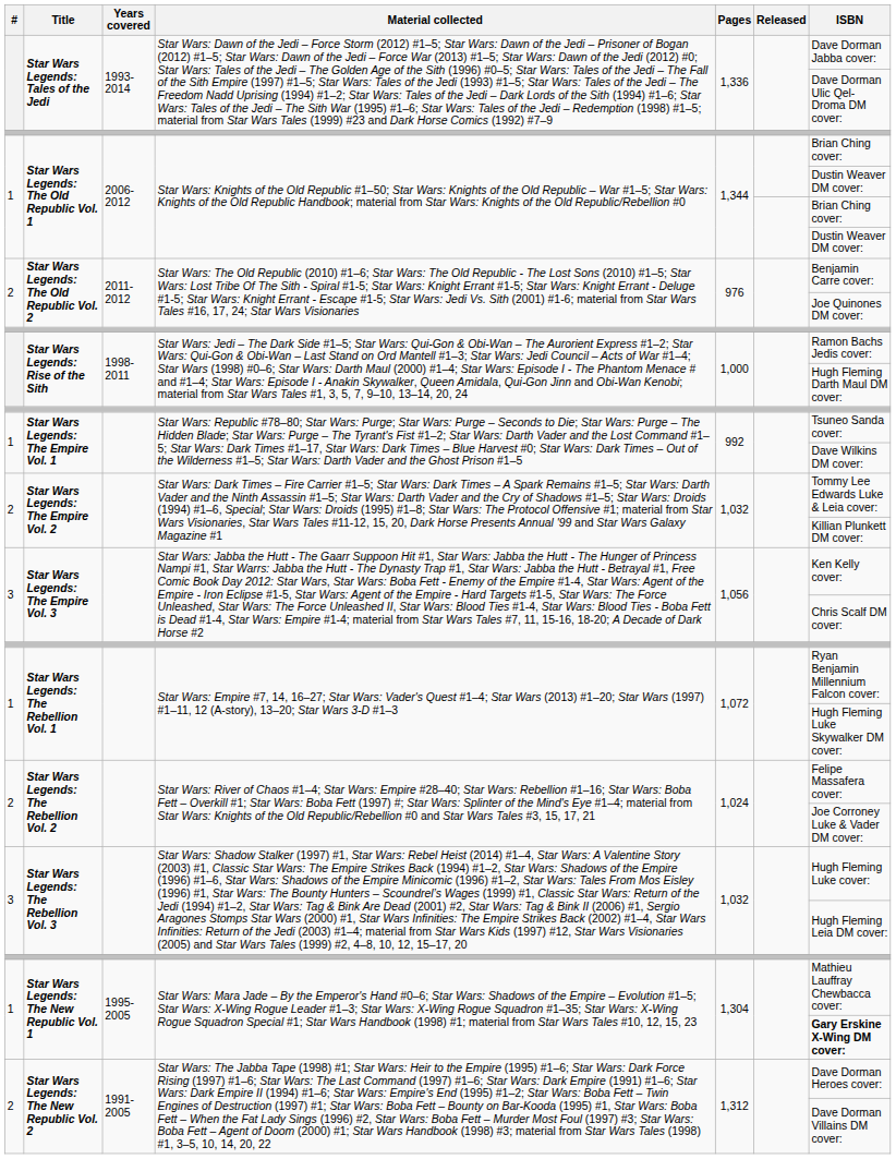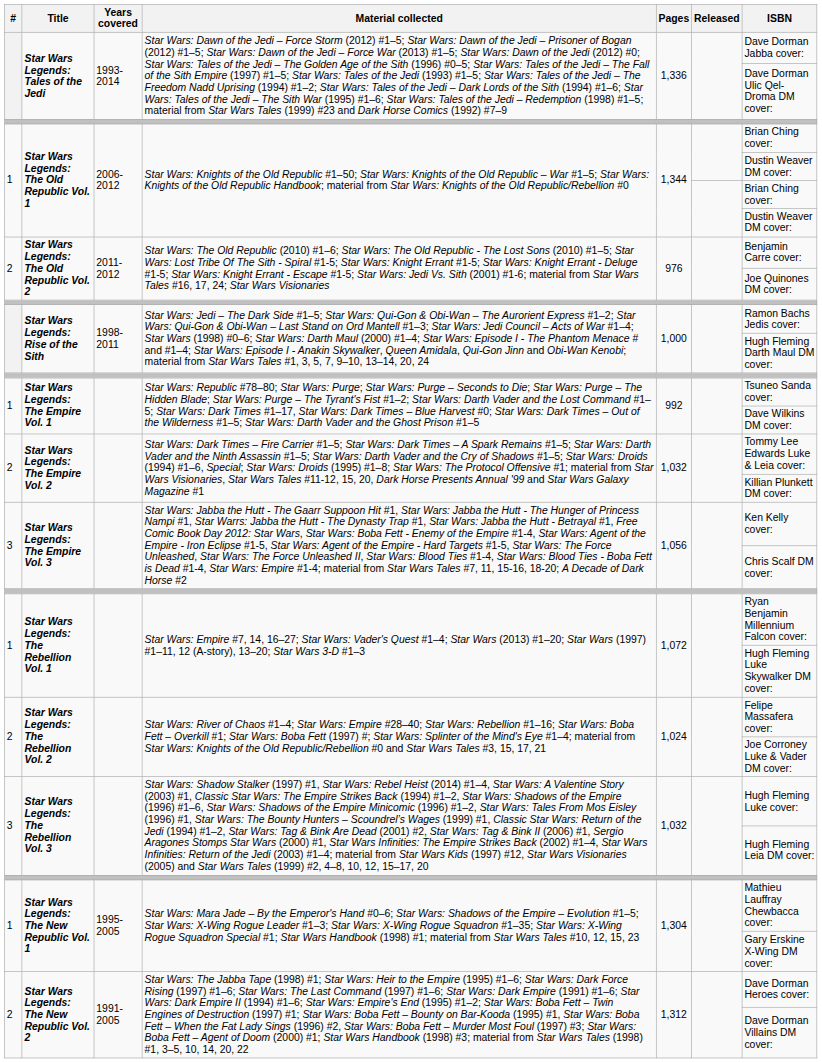row 30 | ISBN: bold -> normal
